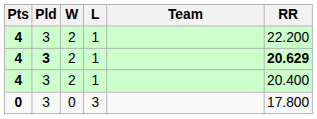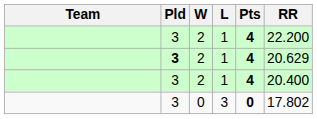columns swapped: Team <-> Pts
row 3 | RR: bold -> normal
row 5 | RR: 17.800 -> 17.802
